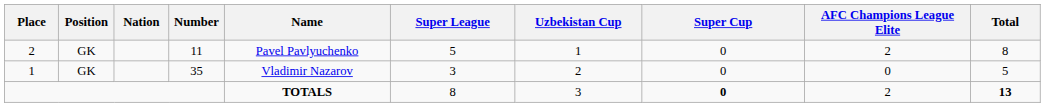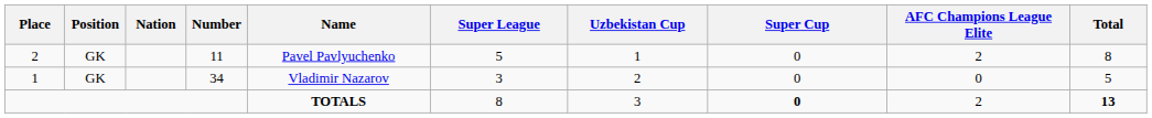row 3 | Number: 35 -> 34
